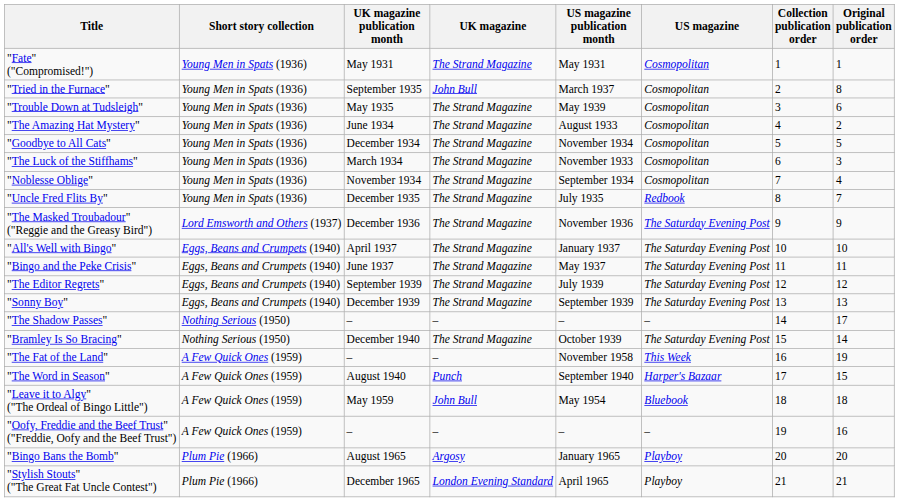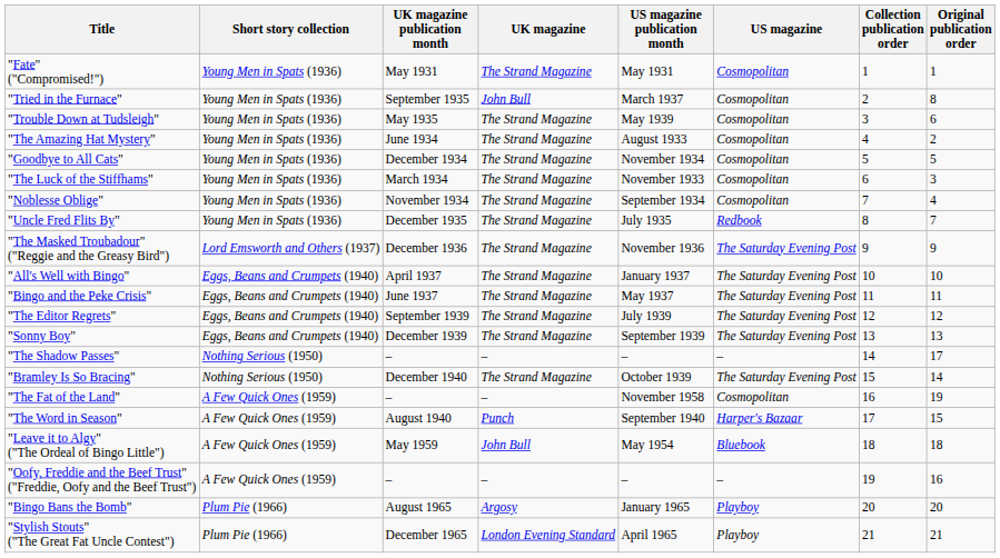"The Fat of the Land" | US magazine: This Week -> Cosmopolitan
